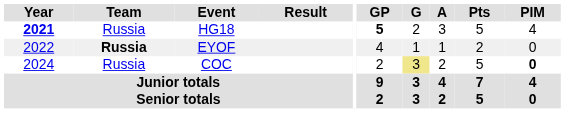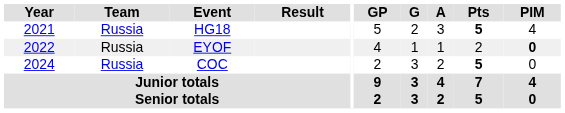HG18 | Year: bold -> normal
HG18 | GP: bold -> normal
HG18 | Pts: normal -> bold
EYOF | Team: bold -> normal
EYOF | PIM: normal -> bold
COC | G: khaki background -> no background
COC | Pts: normal -> bold
COC | PIM: bold -> normal
